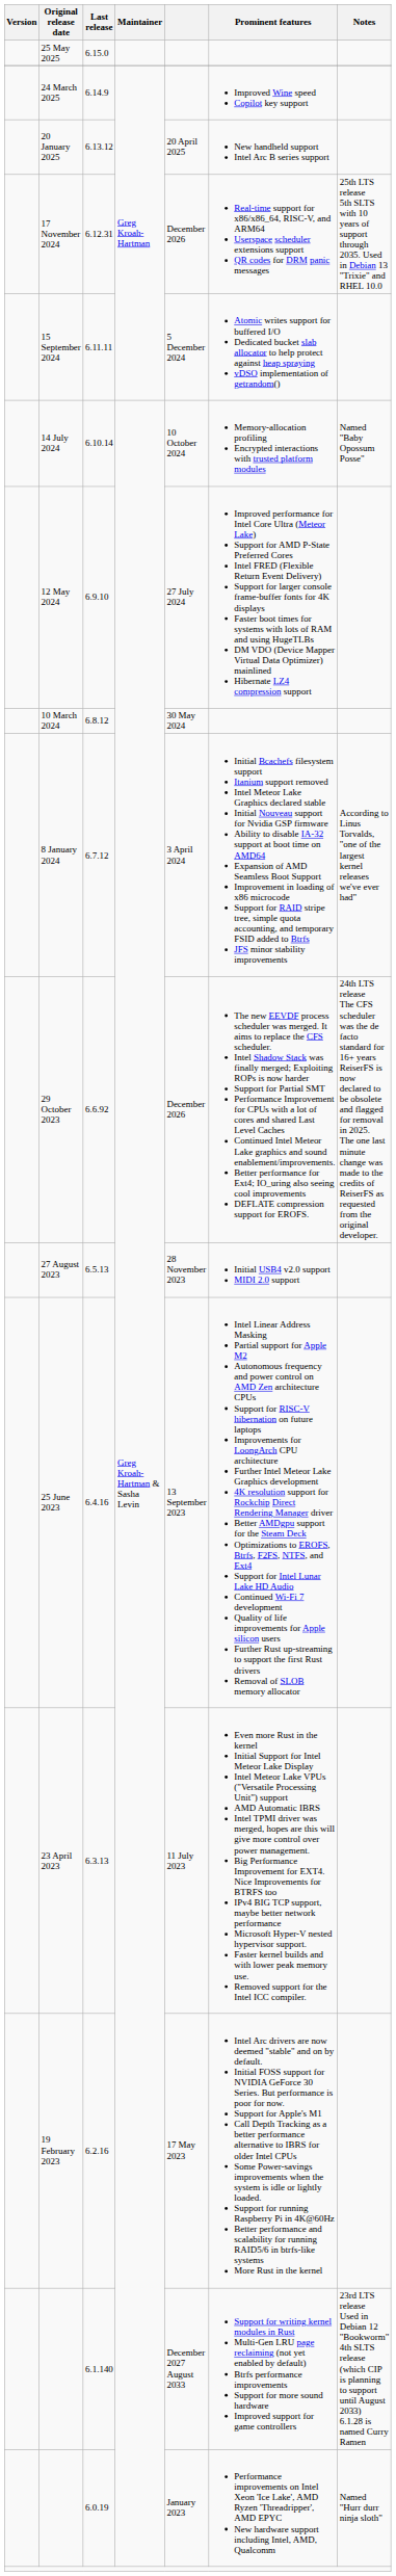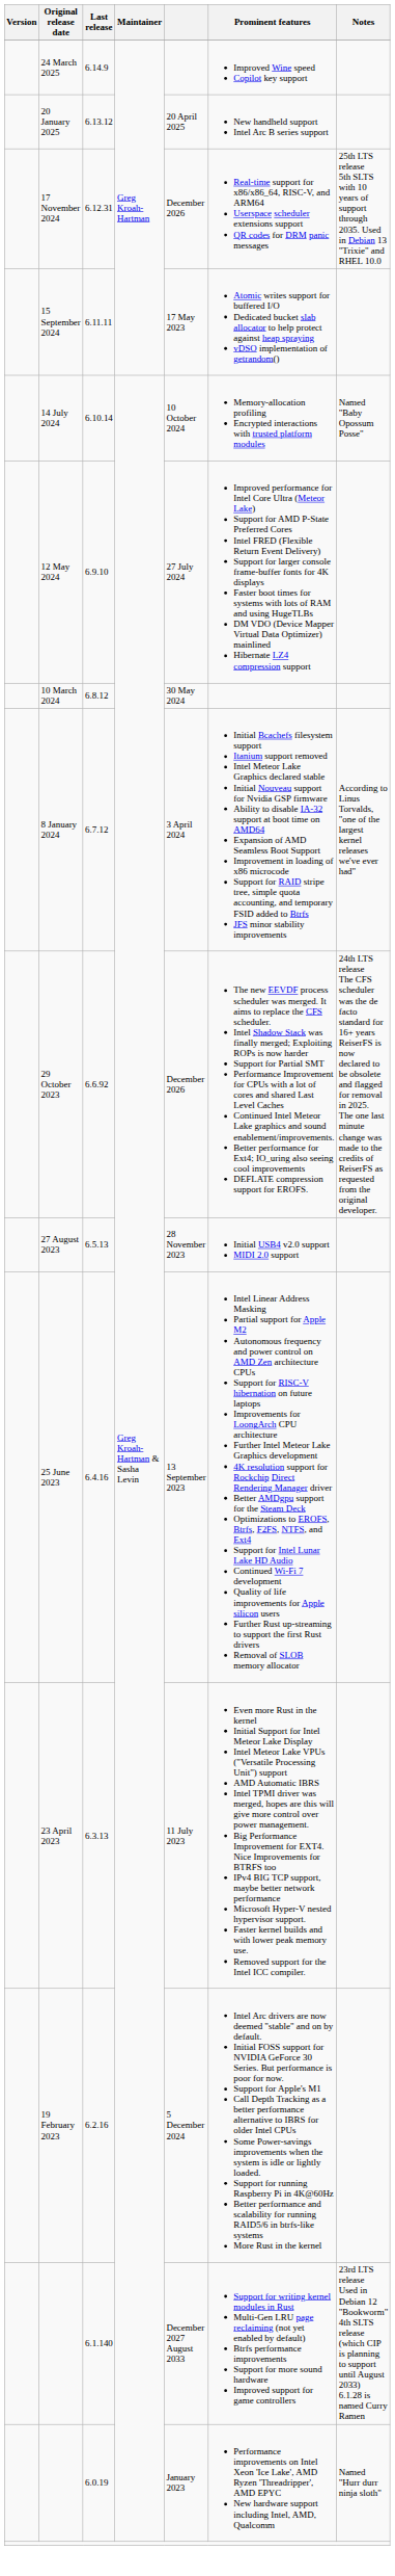- row: 25 May 2025 | 6.15.0
6.11.11 | column 5: 5 December 2024 -> 17 May 2023
6.2.16 | column 5: 17 May 2023 -> 5 December 2024
